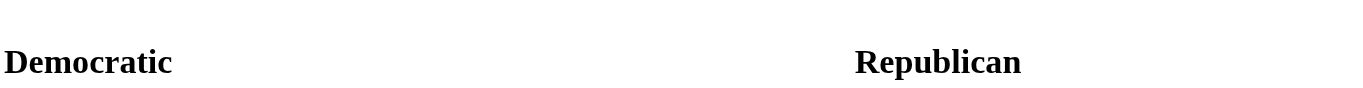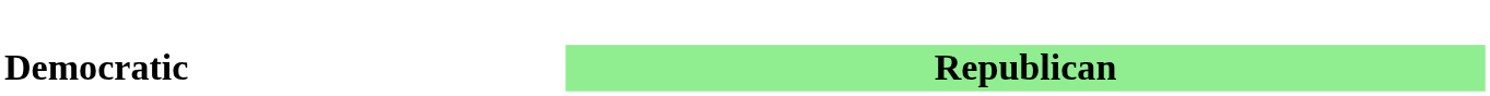Democratic | 55: no background -> lightgreen background
